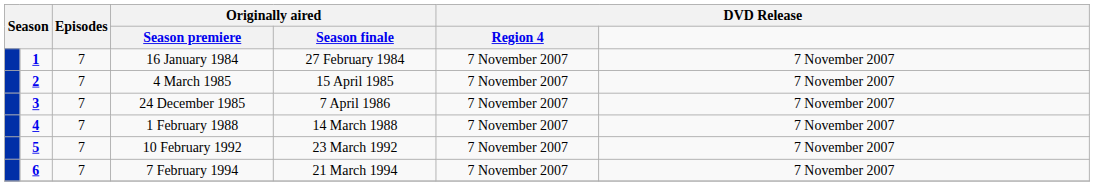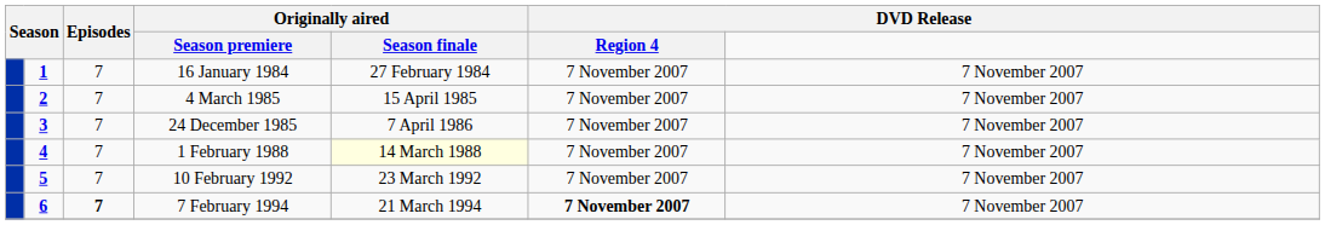1 February 1988 | Originally aired / Season finale: no background -> lightyellow background
7 February 1994 | Episodes: normal -> bold
7 February 1994 | DVD Release / Region 4: normal -> bold
